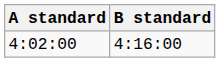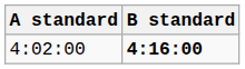4:02:00 | B standard: normal -> bold
